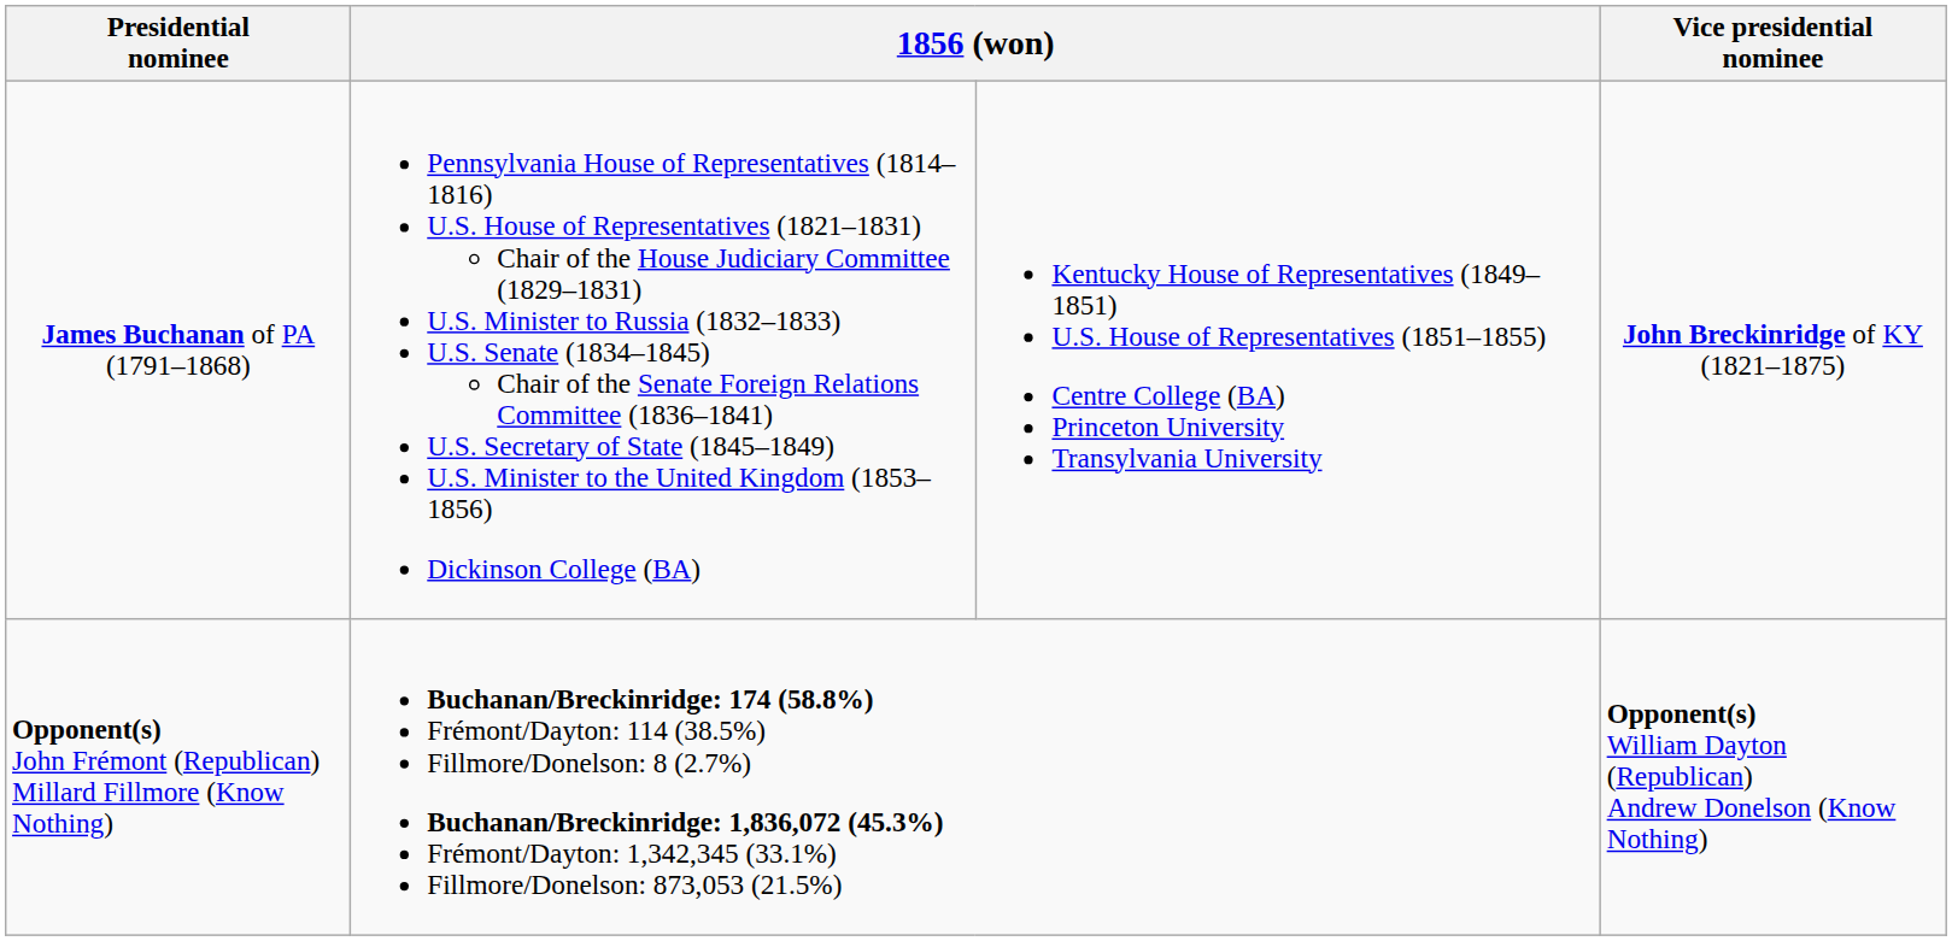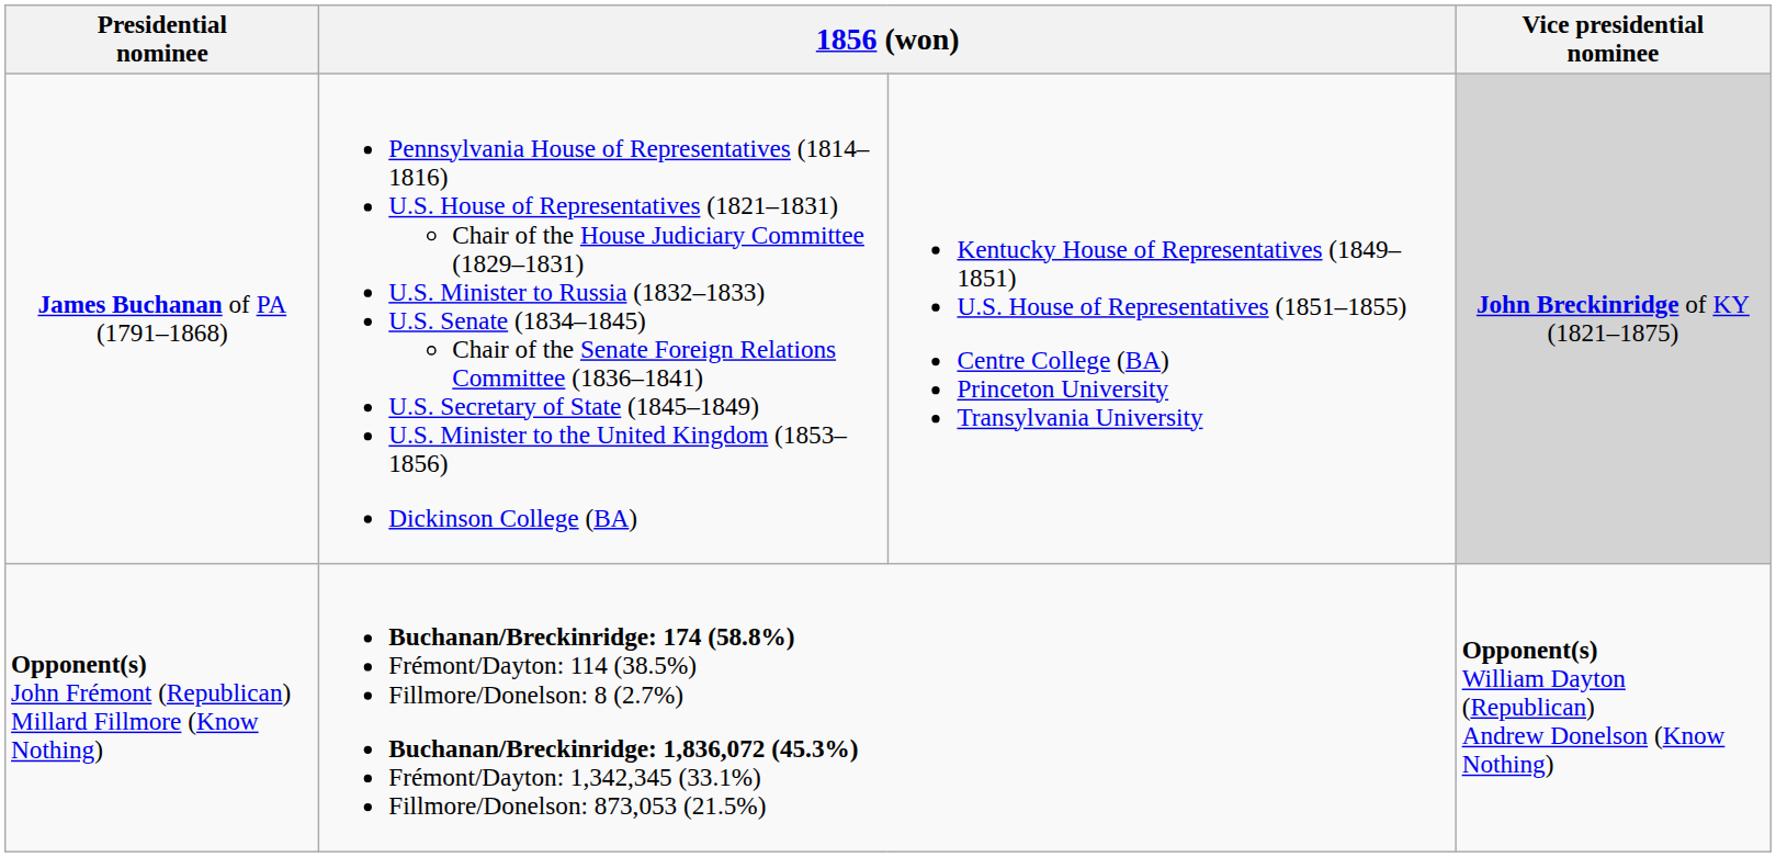James Buchanan of PA (1791–1868) | Vice presidential nominee: no background -> lightgrey background
